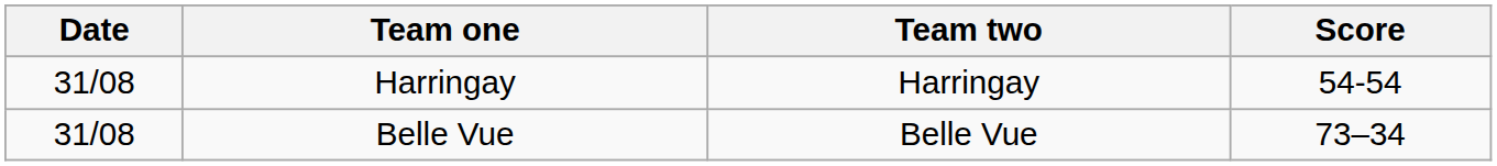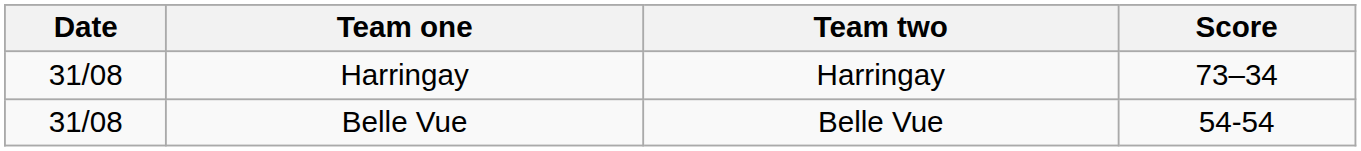row 2 | Score: 54-54 -> 73–34
row 3 | Score: 73–34 -> 54-54
